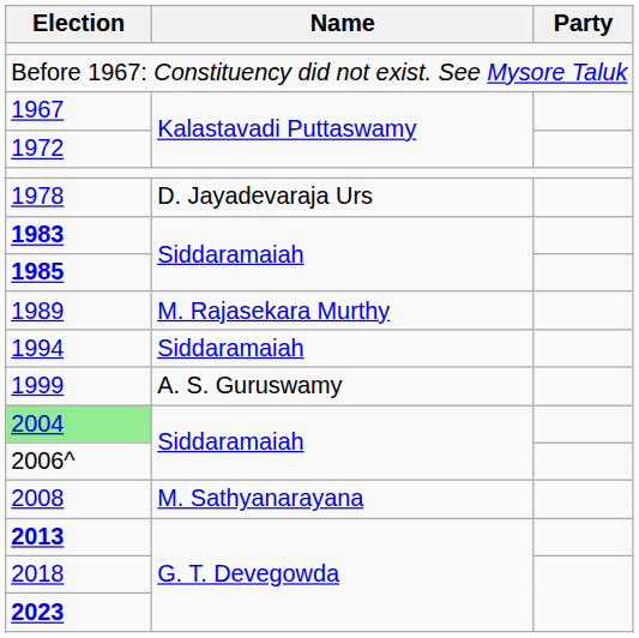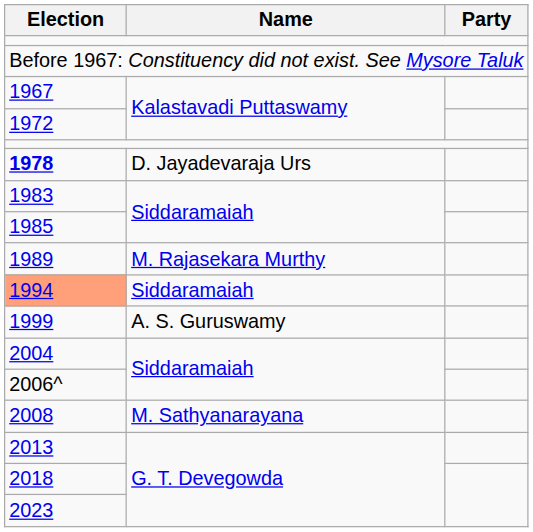1978 | Election: normal -> bold
1983 | Election: bold -> normal
1985 | Election: bold -> normal
1994 | Election: no background -> lightsalmon background
2004 | Election: lightgreen background -> no background
2013 | Election: bold -> normal
2023 | Election: bold -> normal
